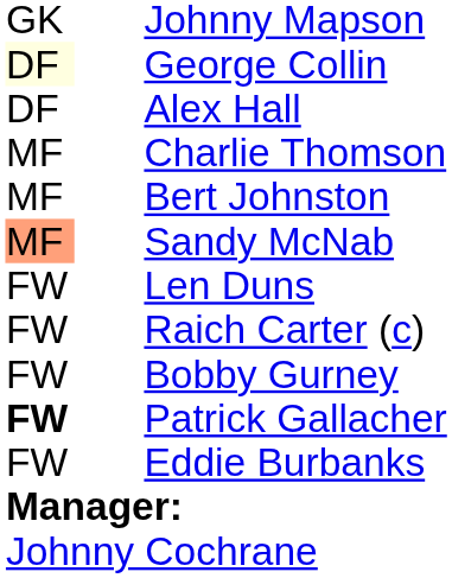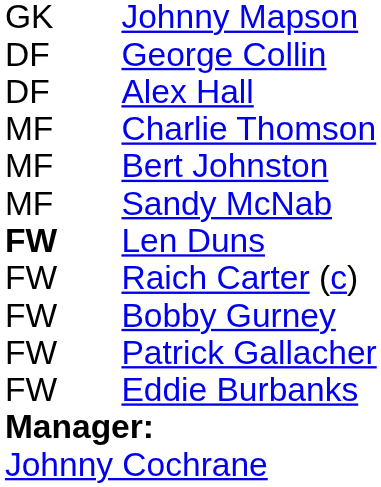George Collin | column 1: lightyellow background -> no background
Sandy McNab | column 1: lightsalmon background -> no background
Len Duns | column 1: normal -> bold
Patrick Gallacher | column 1: bold -> normal
